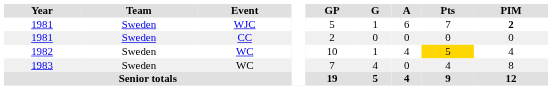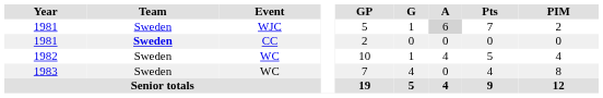1981 / WJC | A: no background -> lightgrey background
1981 / WJC | PIM: bold -> normal
1981 / CC | Team: normal -> bold
1982 | Pts: gold background -> no background
